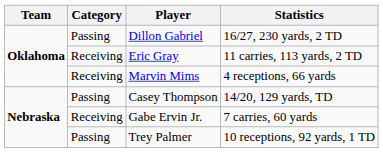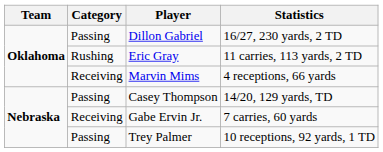Eric Gray | Category: Receiving -> Rushing
